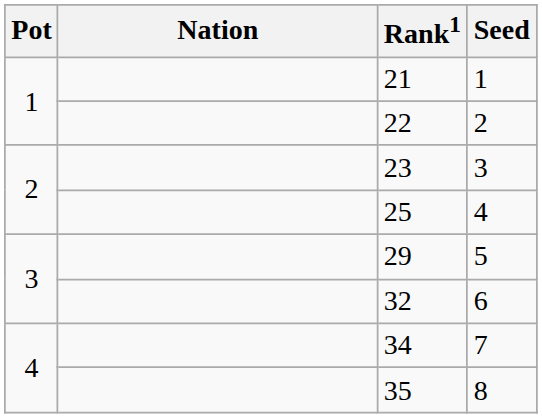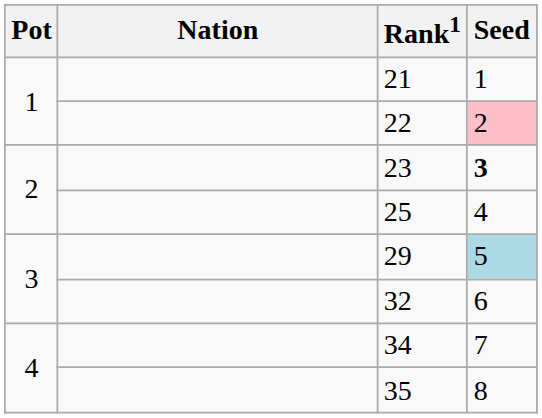22 | Seed: no background -> pink background
23 | Seed: normal -> bold
29 | Seed: no background -> lightblue background
